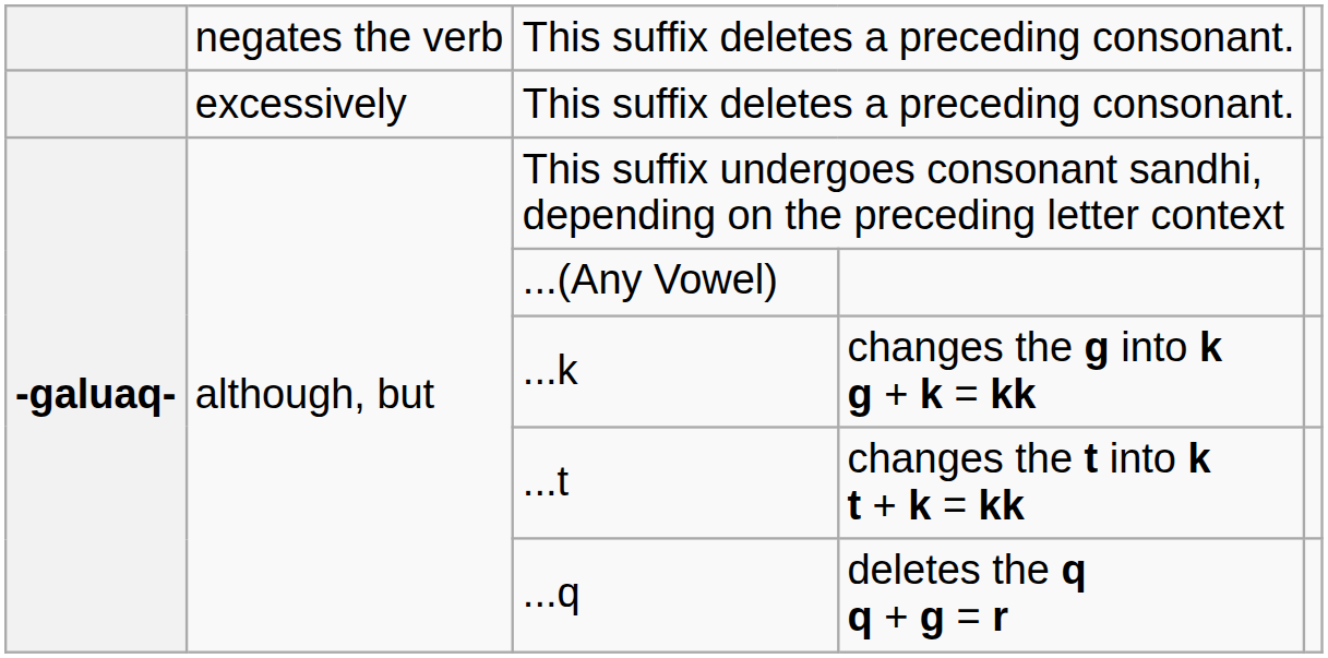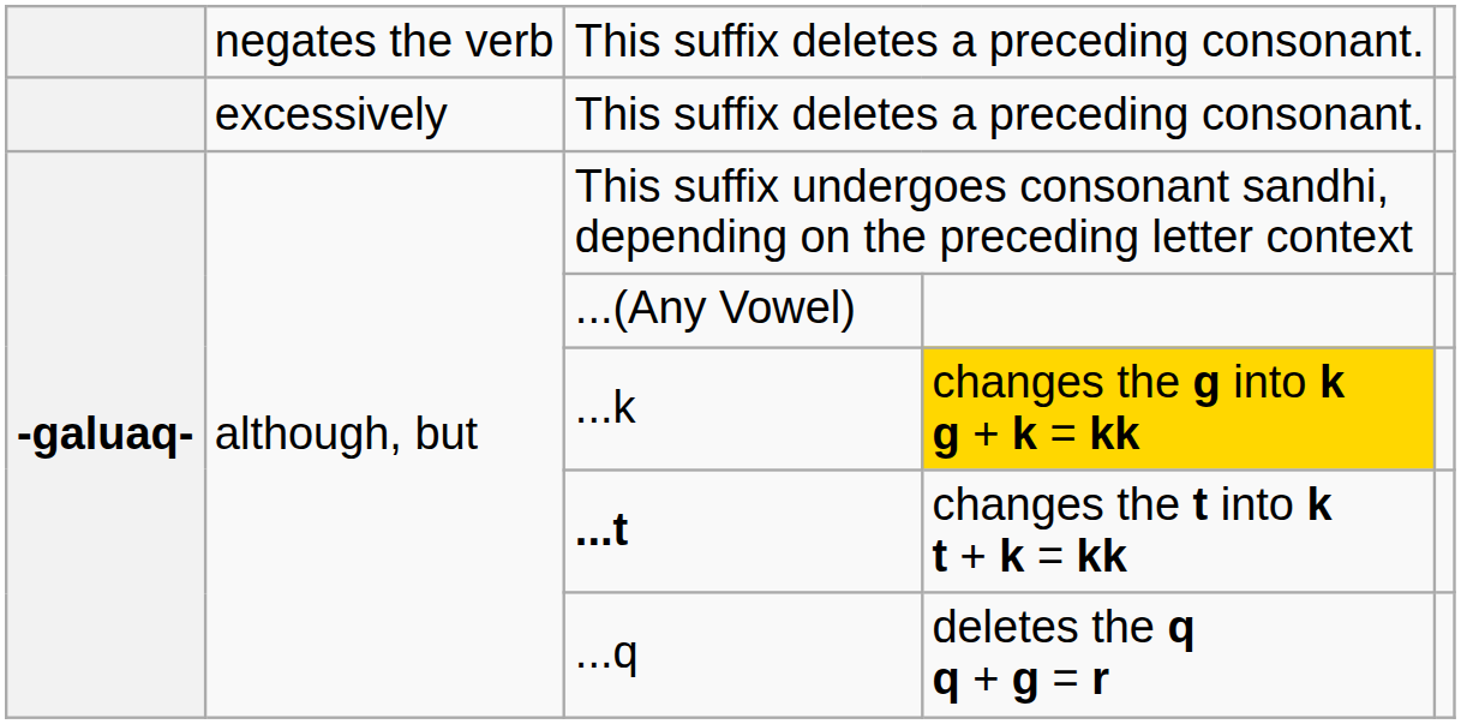...k | column 4: no background -> gold background
...t | column 3: normal -> bold
